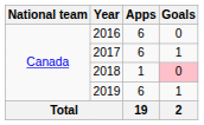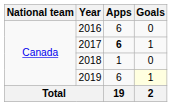2017 | Apps: normal -> bold
2018 | Goals: pink background -> no background
2019 | Goals: no background -> lightyellow background
